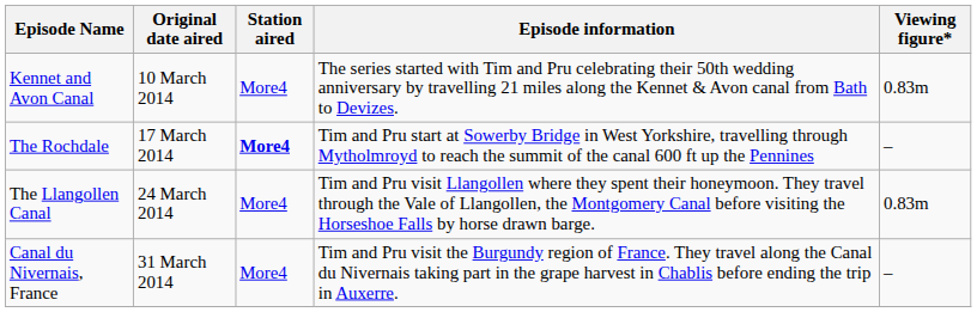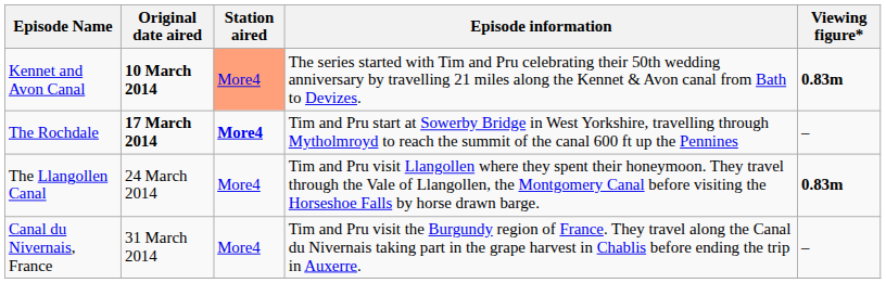Kennet and Avon Canal | Original date aired: normal -> bold
Kennet and Avon Canal | Station aired: no background -> lightsalmon background
Kennet and Avon Canal | Viewing figure*: normal -> bold
The Rochdale | Original date aired: normal -> bold
The Llangollen Canal | Viewing figure*: normal -> bold
